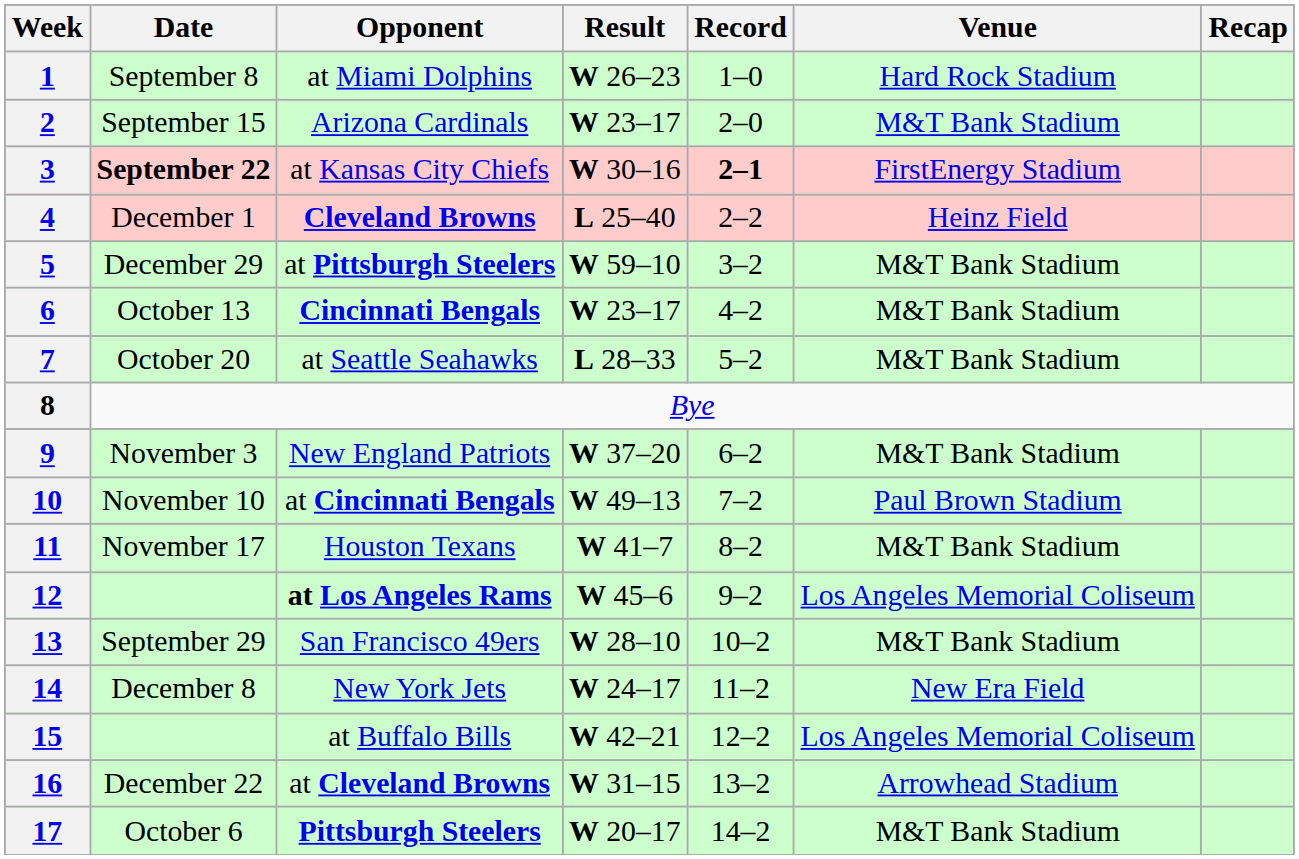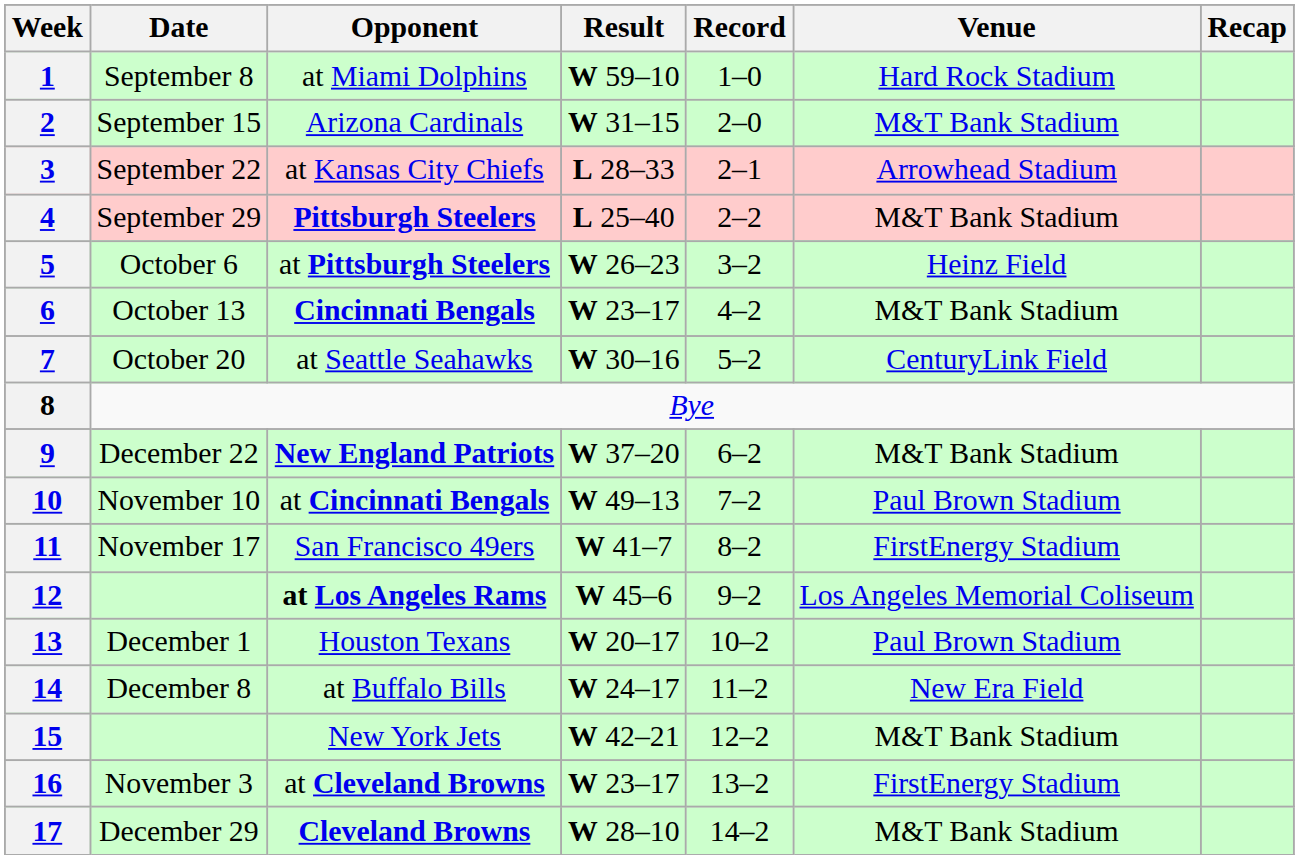1 | Result: W 26–23 -> W 59–10
2 | Result: W 23–17 -> W 31–15
3 | Date: bold -> normal
3 | Result: W 30–16 -> L 28–33
3 | Record: bold -> normal
3 | Venue: FirstEnergy Stadium -> Arrowhead Stadium
4 | Date: December 1 -> September 29
4 | Opponent: Cleveland Browns -> Pittsburgh Steelers
4 | Venue: Heinz Field -> M&T Bank Stadium
5 | Date: December 29 -> October 6
5 | Result: W 59–10 -> W 26–23
5 | Venue: M&T Bank Stadium -> Heinz Field
7 | Result: L 28–33 -> W 30–16
7 | Venue: M&T Bank Stadium -> CenturyLink Field
9 | Date: November 3 -> December 22
9 | Opponent: normal -> bold
11 | Opponent: Houston Texans -> San Francisco 49ers
11 | Venue: M&T Bank Stadium -> FirstEnergy Stadium
13 | Date: September 29 -> December 1
13 | Opponent: San Francisco 49ers -> Houston Texans
13 | Result: W 28–10 -> W 20–17
13 | Venue: M&T Bank Stadium -> Paul Brown Stadium
14 | Opponent: New York Jets -> at Buffalo Bills
15 | Opponent: at Buffalo Bills -> New York Jets
15 | Venue: Los Angeles Memorial Coliseum -> M&T Bank Stadium
16 | Date: December 22 -> November 3
16 | Result: W 31–15 -> W 23–17
16 | Venue: Arrowhead Stadium -> FirstEnergy Stadium
17 | Date: October 6 -> December 29
17 | Opponent: Pittsburgh Steelers -> Cleveland Browns
17 | Result: W 20–17 -> W 28–10
